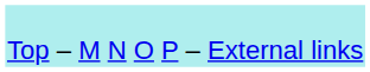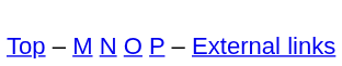row 1 | column 1: paleturquoise background -> no background
